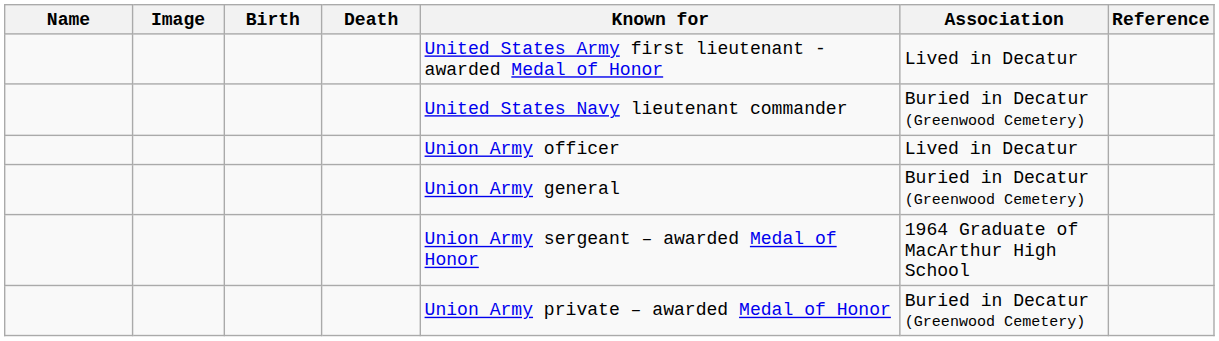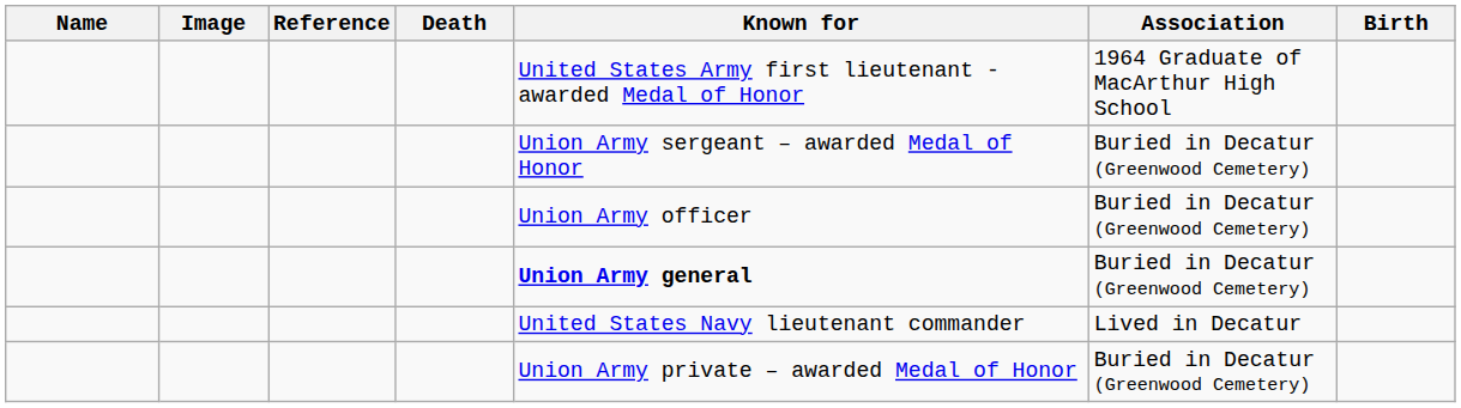columns swapped: Birth <-> Reference
row 2 | Association: Lived in Decatur -> 1964 Graduate of MacArthur High School
row 3 | Known for: United States Navy lieutenant commander -> Union Army sergeant – awarded Medal of Honor
row 4 | Association: Lived in Decatur -> Buried in Decatur (Greenwood Cemetery)
row 5 | Known for: normal -> bold
row 6 | Known for: Union Army sergeant – awarded Medal of Honor -> United States Navy lieutenant commander
row 6 | Association: 1964 Graduate of MacArthur High School -> Lived in Decatur
